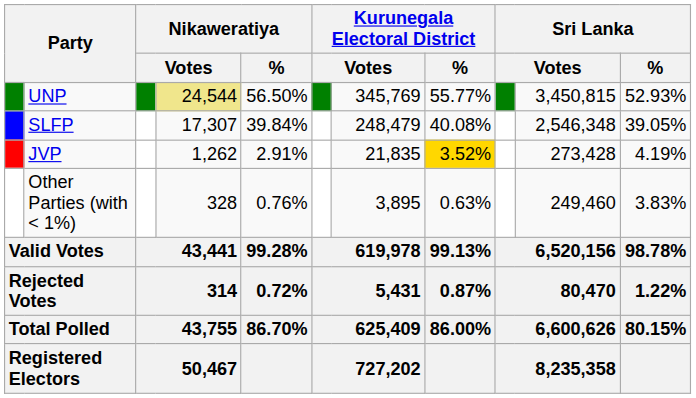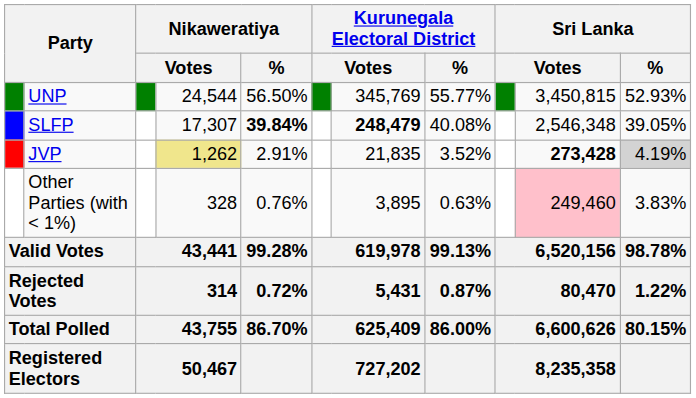UNP | column 4: khaki background -> no background
SLFP | Nikaweratiya / %: normal -> bold
SLFP | column 7: normal -> bold
JVP | column 4: no background -> khaki background
JVP | Kurunegala Electoral District / %: gold background -> no background
JVP | column 10: normal -> bold
JVP | Sri Lanka / %: no background -> lightgrey background
Other Parties (with < 1%) | column 10: no background -> pink background
